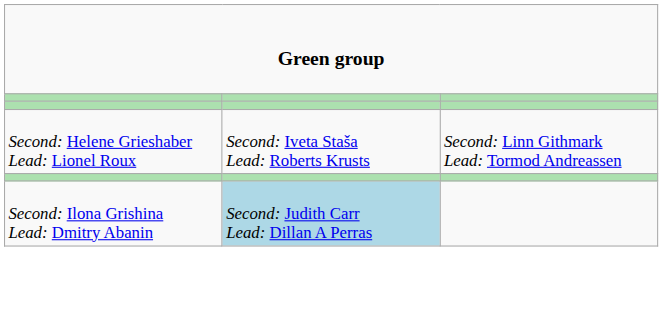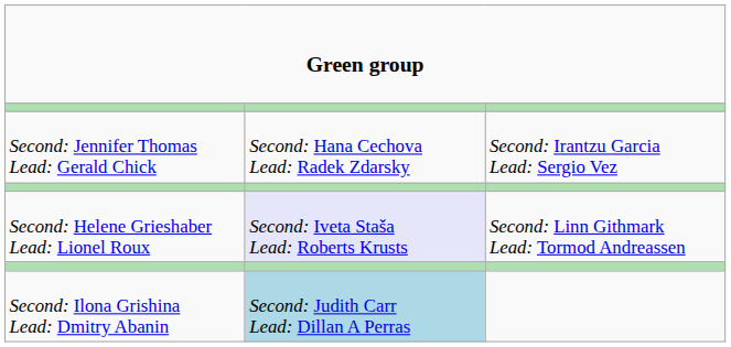+ row: Second: Jennifer Thomas Lead: Gerald Chick | Second: Hana Cechova Lead: Radek Zdarsky | Second: Irantzu Garcia Lead: Sergio Vez
Second: Helene Grieshaber Lead: Lionel Roux | column 2: no background -> lavender background
